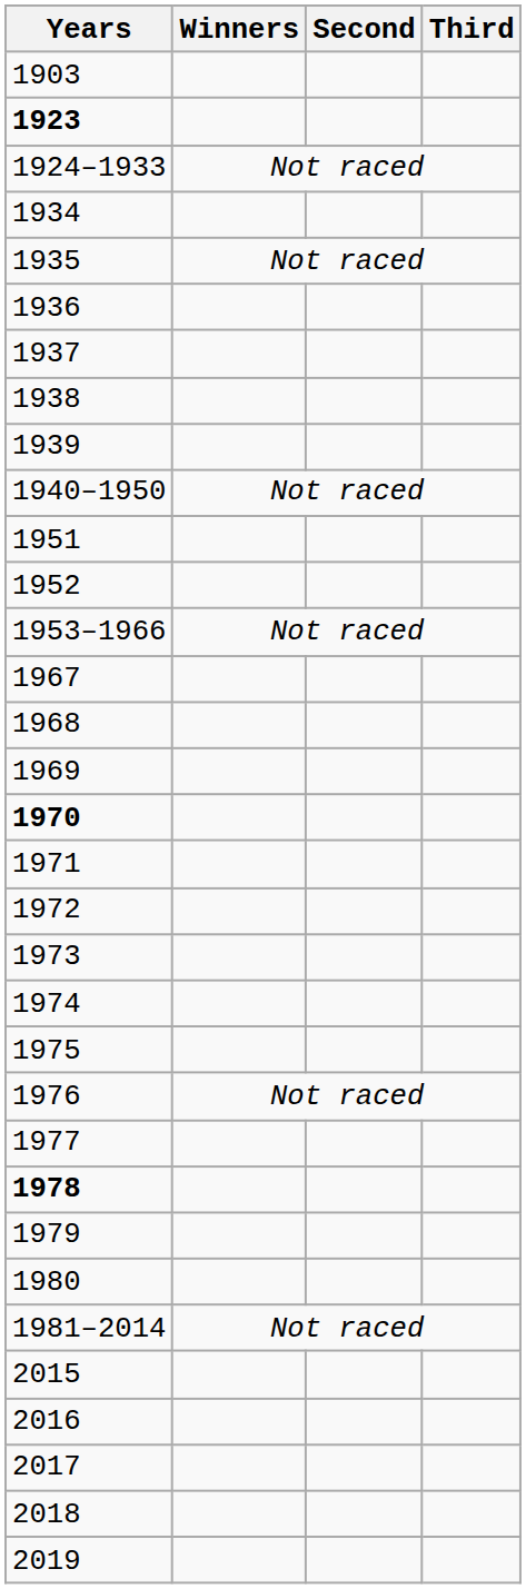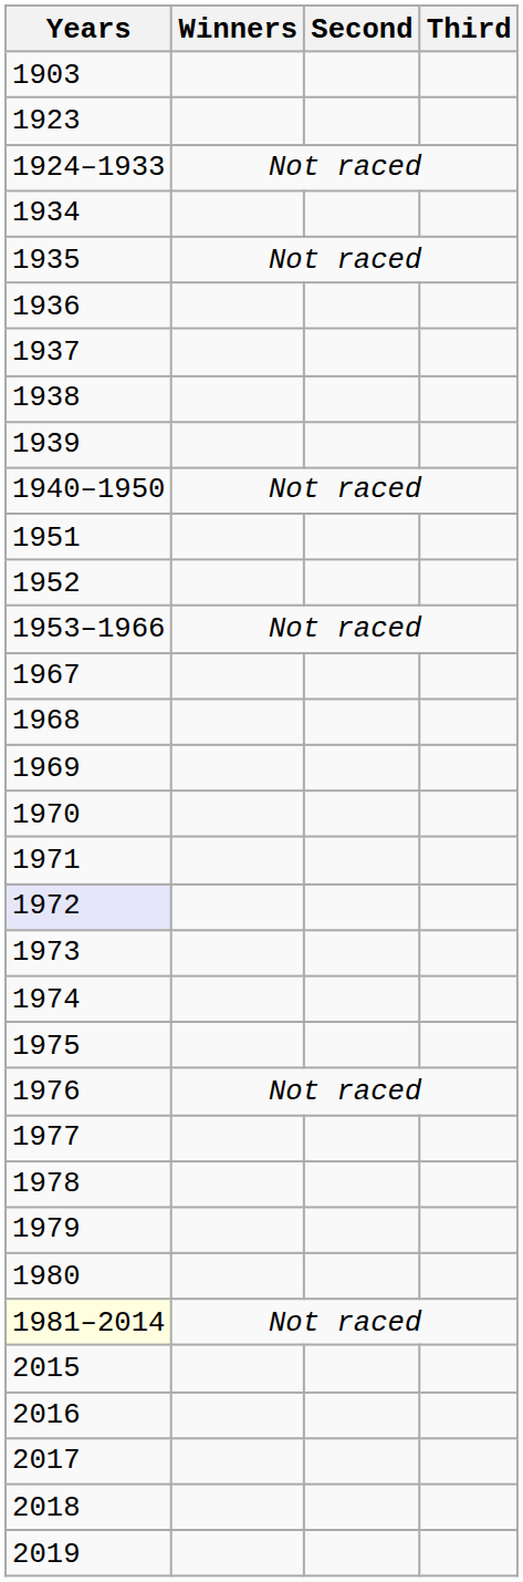1923 | Years: bold -> normal
1970 | Years: bold -> normal
1972 | Years: no background -> lavender background
1978 | Years: bold -> normal
1981–2014 | Years: no background -> lightyellow background
